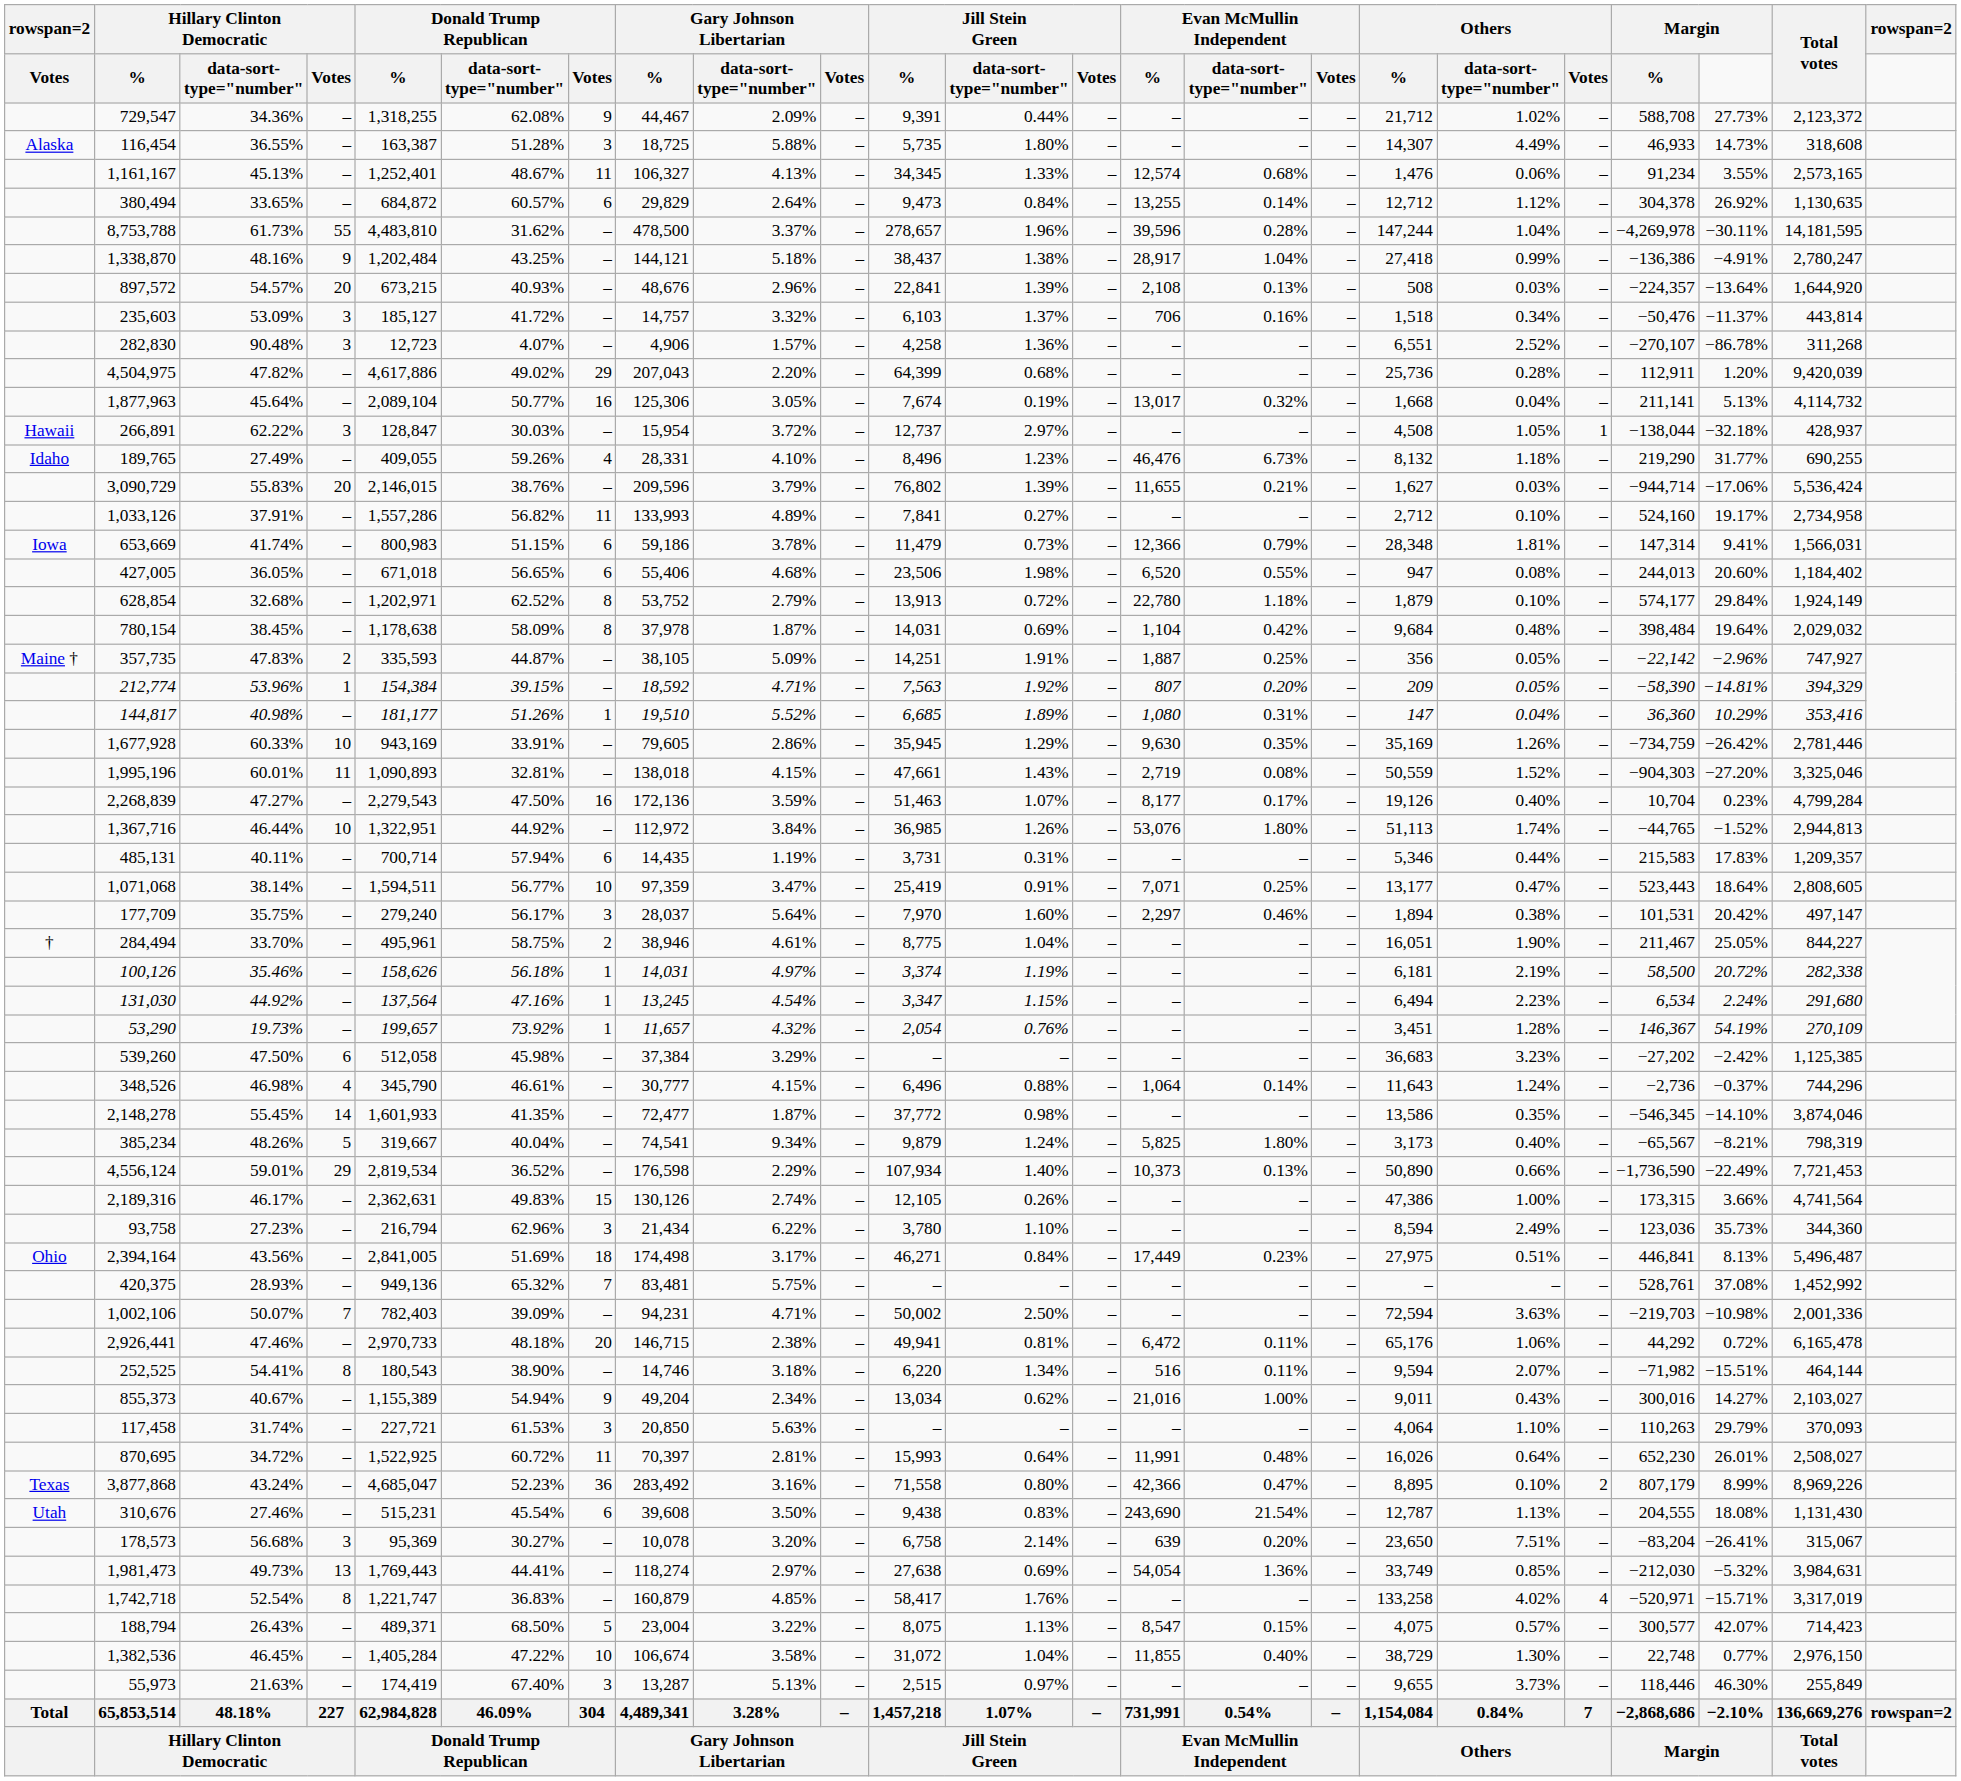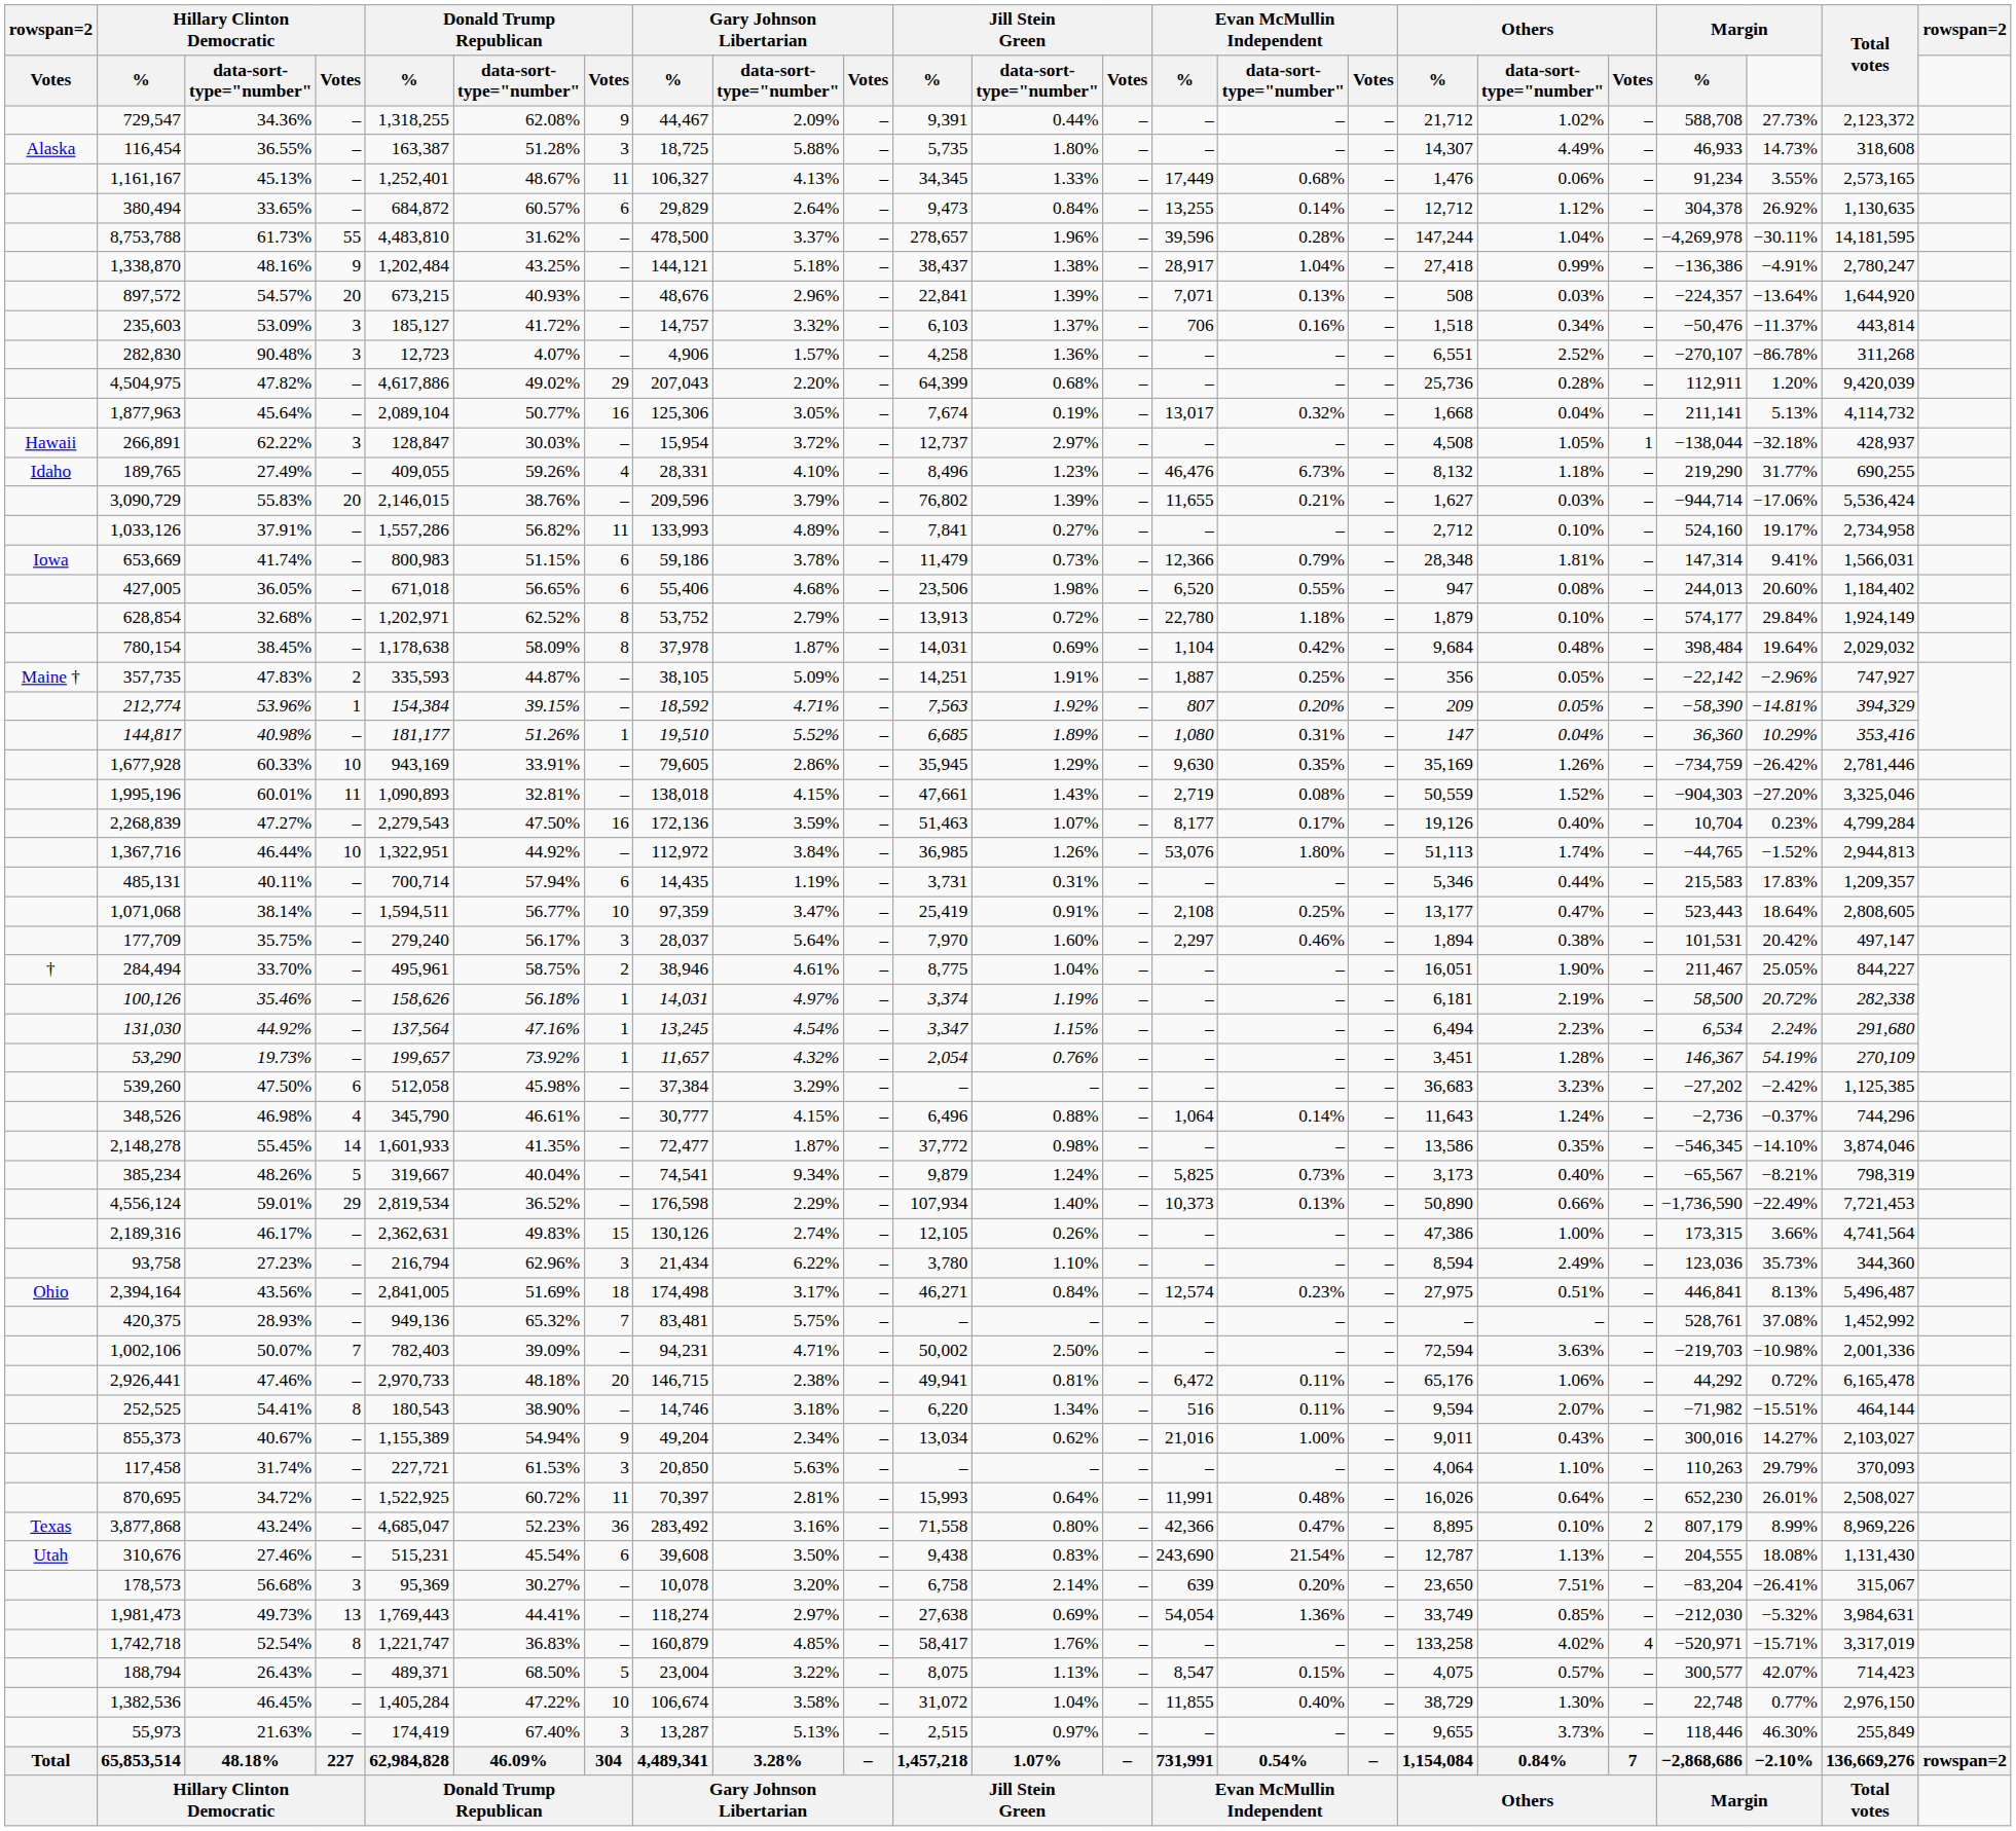1,161,167 | Evan McMullin Independent / %: 12,574 -> 17,449
897,572 | Evan McMullin Independent / %: 2,108 -> 7,071
1,071,068 | Evan McMullin Independent / %: 7,071 -> 2,108
385,234 | Evan McMullin Independent / data-sort-type="number": 1.80% -> 0.73%
2,394,164 | Evan McMullin Independent / %: 17,449 -> 12,574
